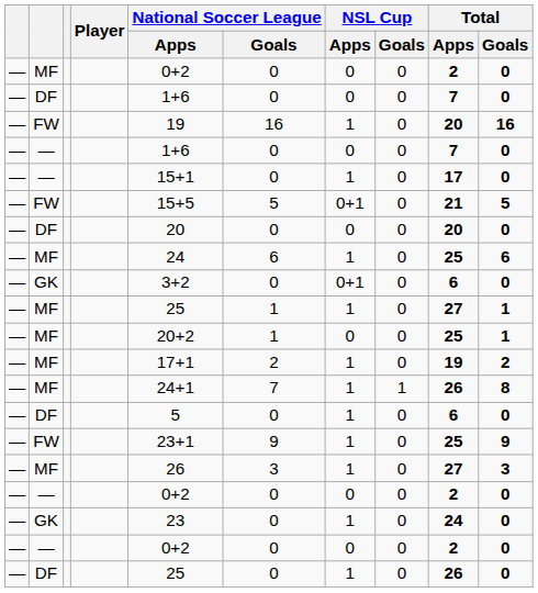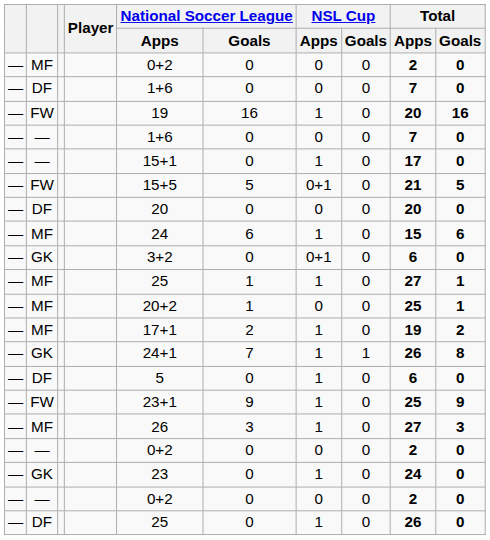row 10 | Total / Apps: 25 -> 15
row 15 | column 2: MF -> GK
